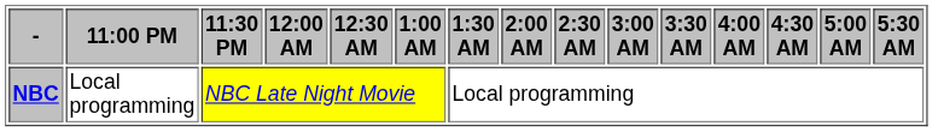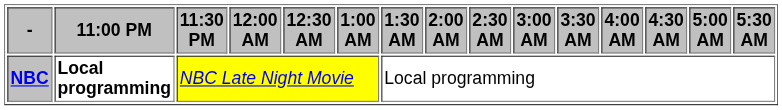NBC | 11:00 PM: normal -> bold
